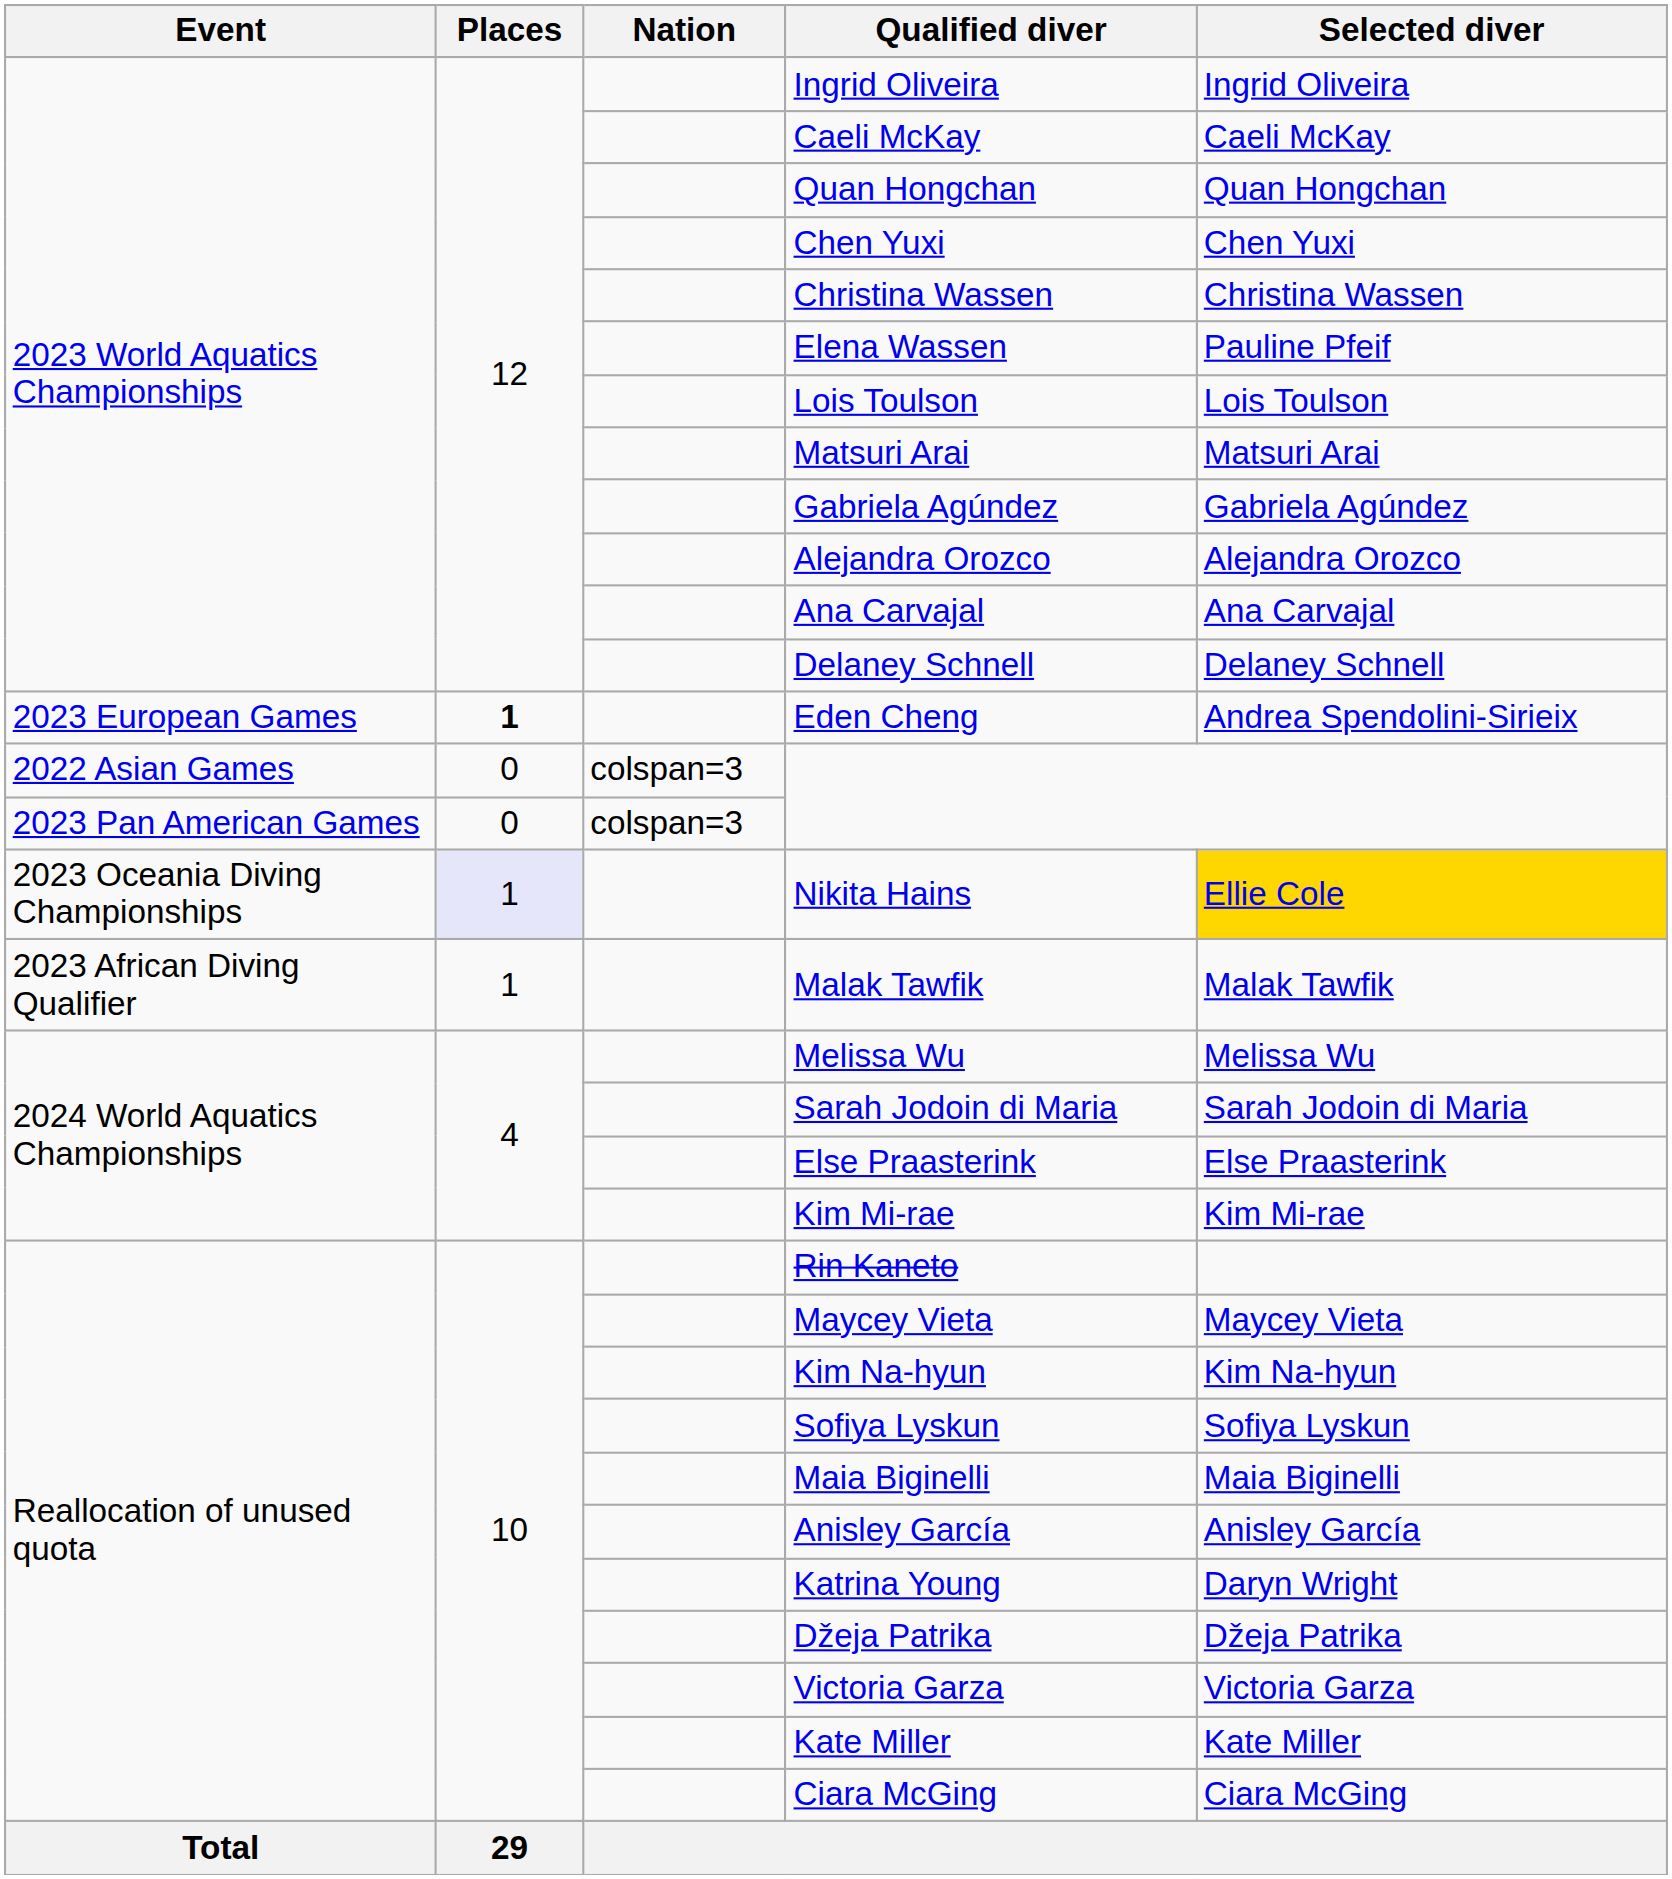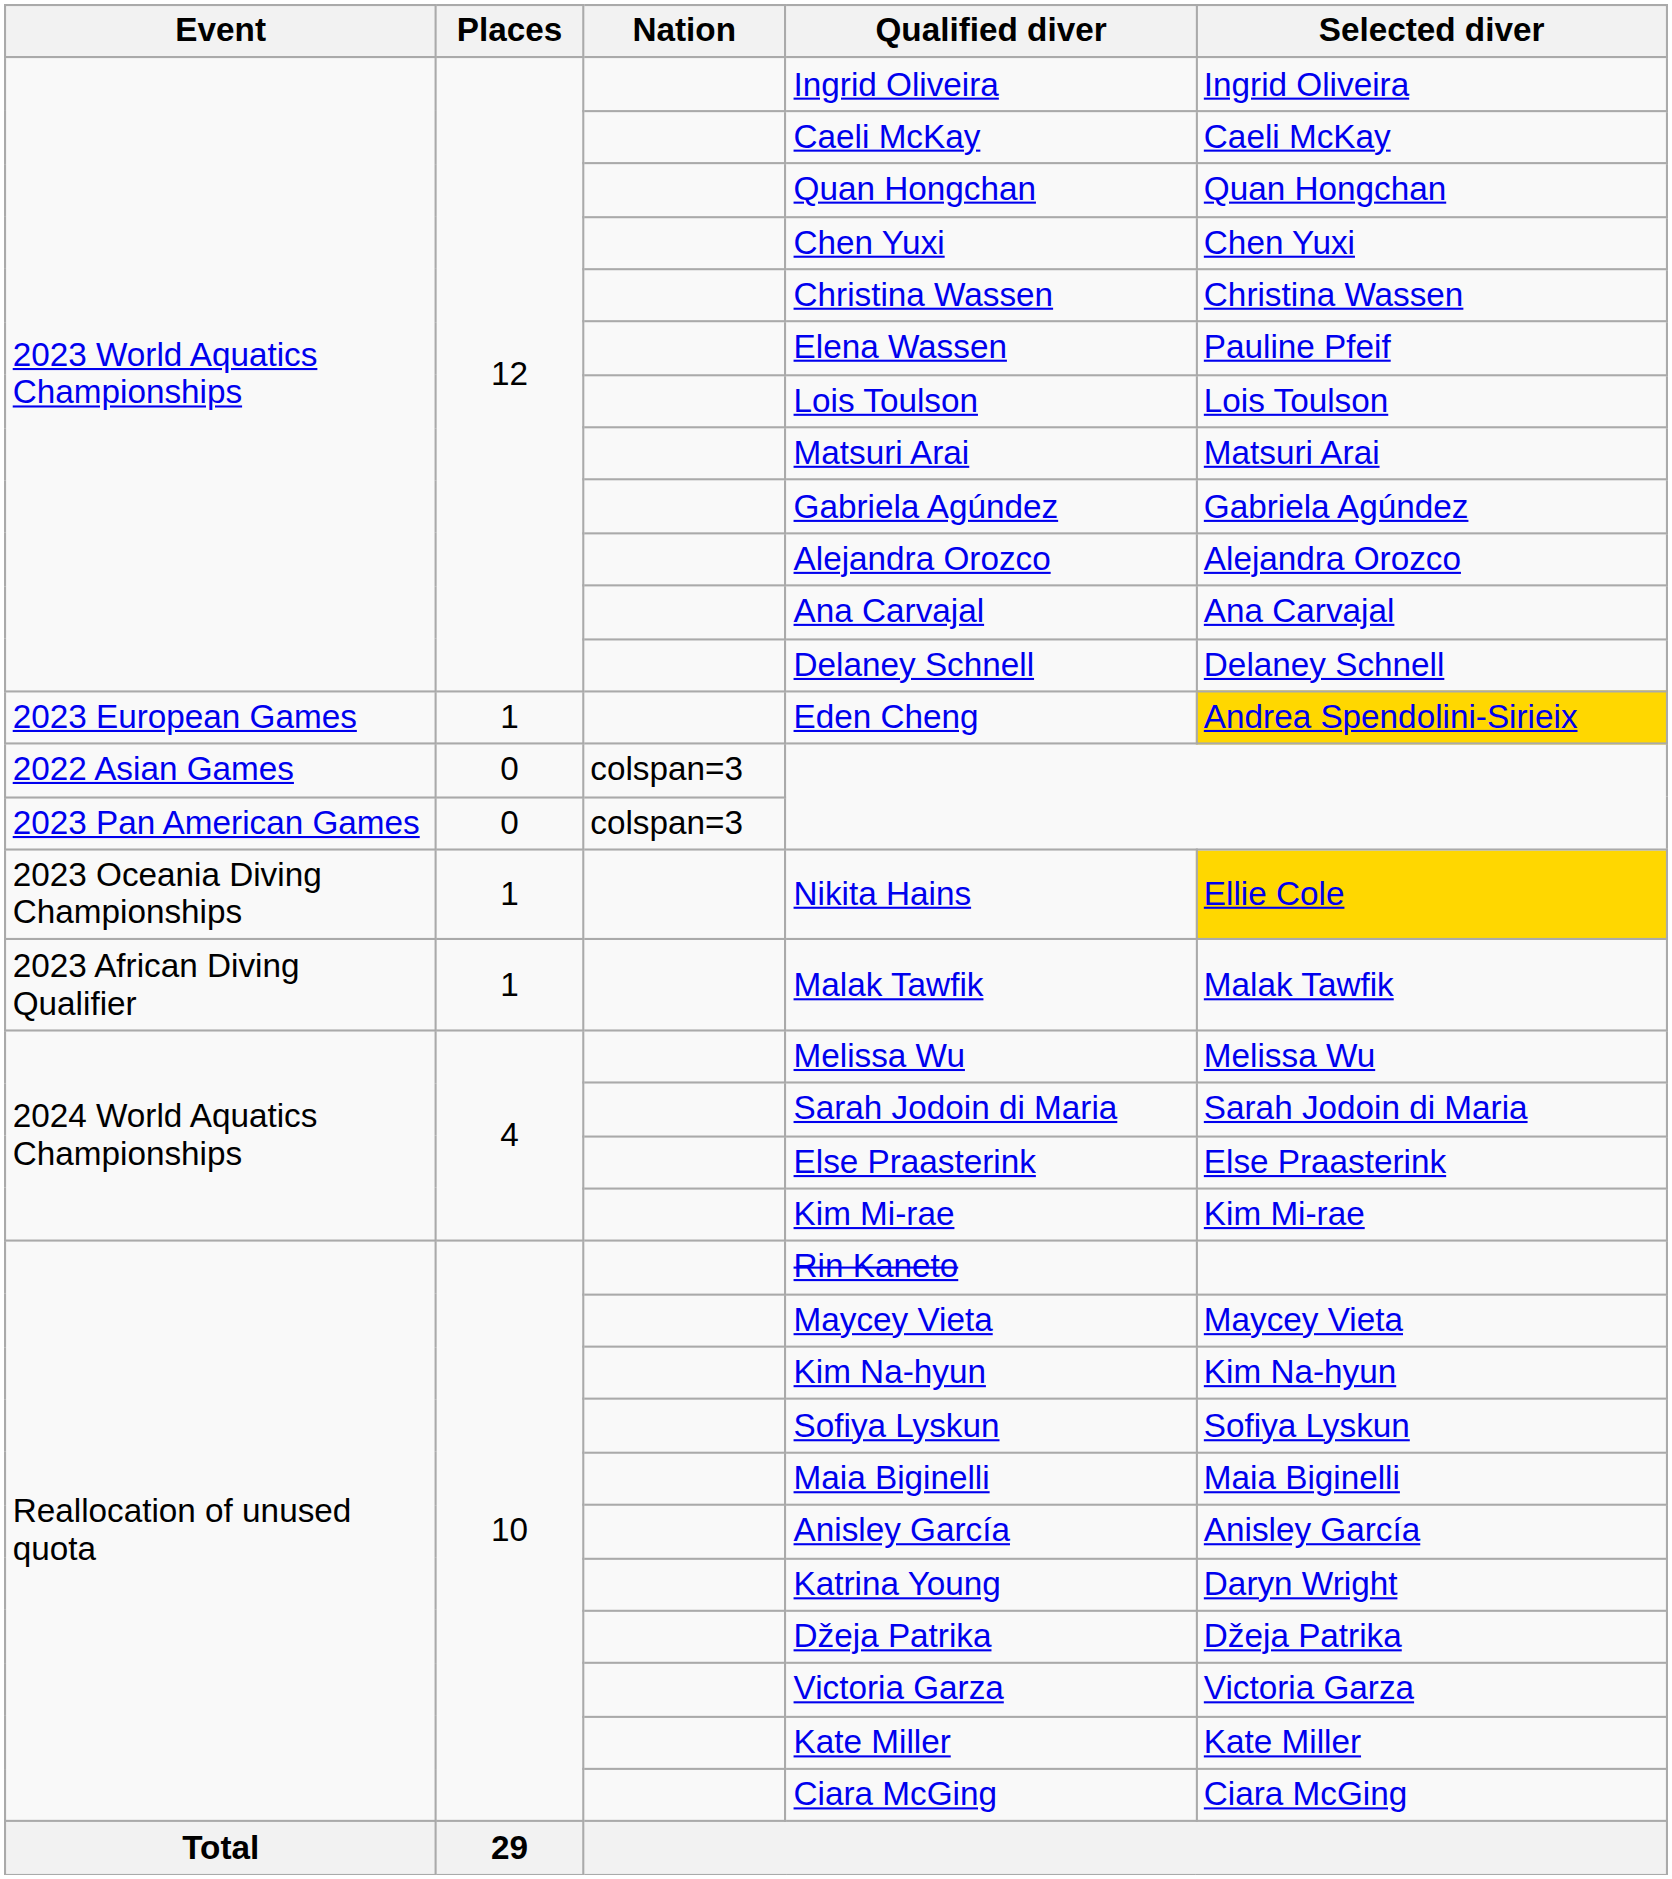Eden Cheng | Places: bold -> normal
Eden Cheng | Selected diver: no background -> gold background
Nikita Hains | Places: lavender background -> no background
